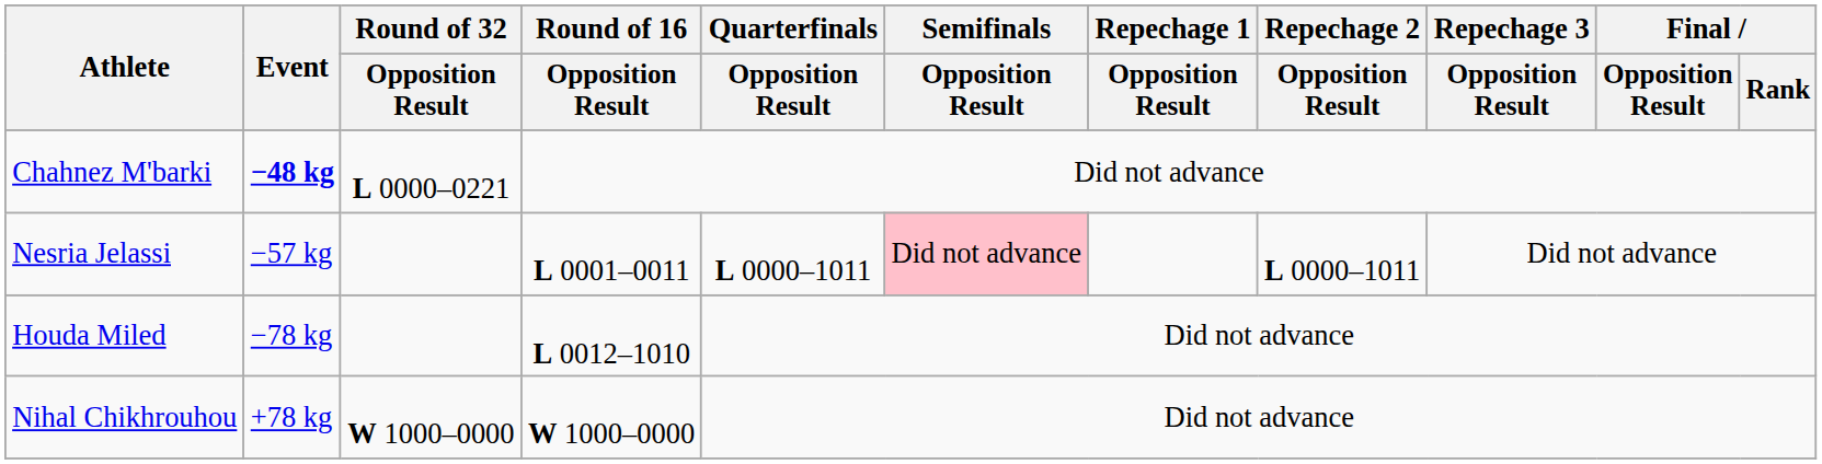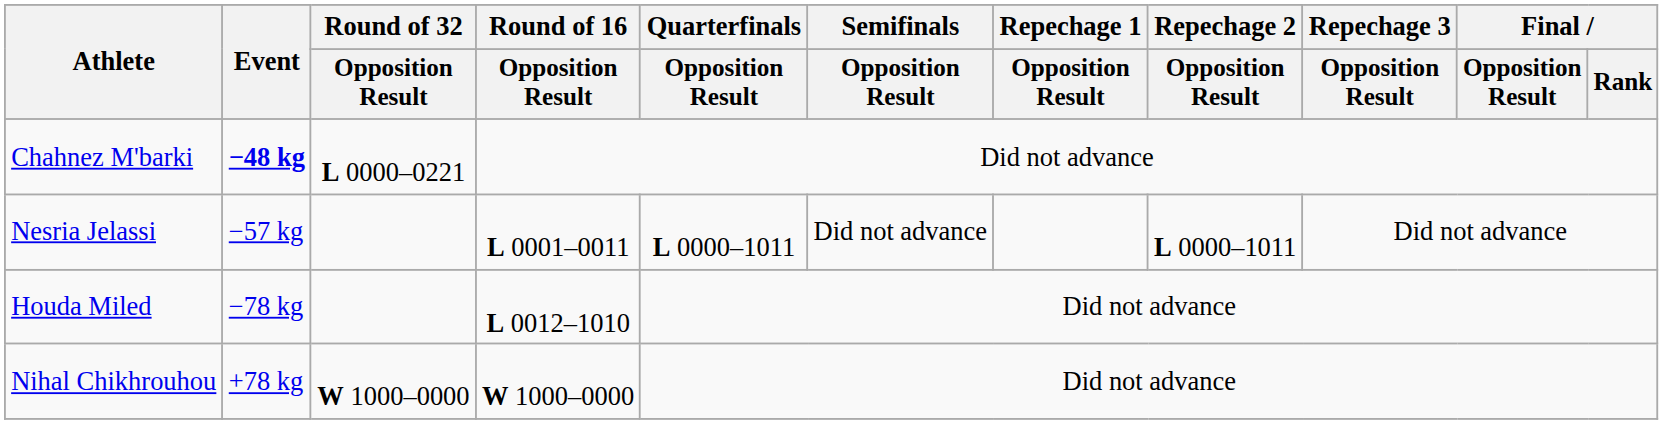Nesria Jelassi | Semifinals / Opposition Result: pink background -> no background
